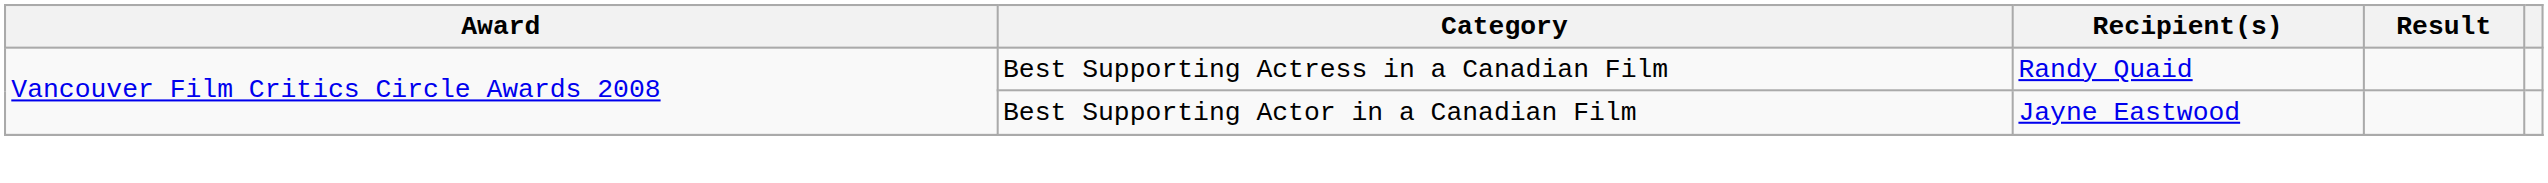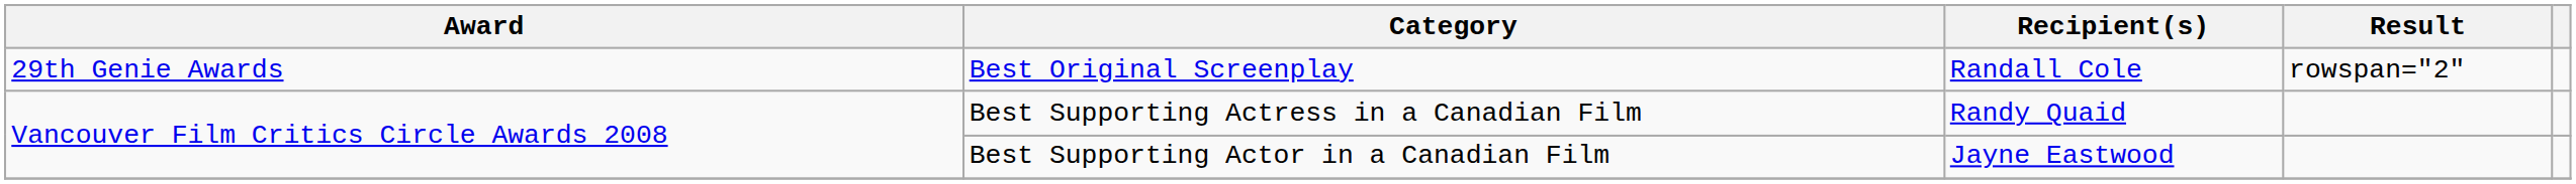+ row: 29th Genie Awards | Best Original Screenplay | Randall Cole | rowspan="2"
